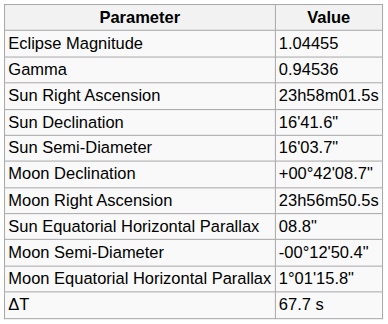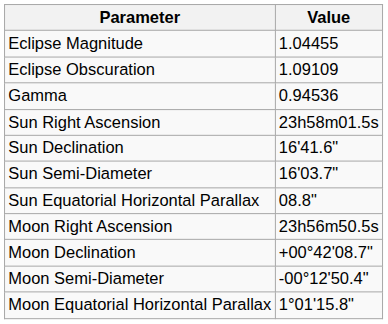+ row: Eclipse Obscuration | 1.09109
rows swapped: Sun Equatorial Horizontal Parallax <-> Moon Declination
- row: ΔT | 67.7 s
